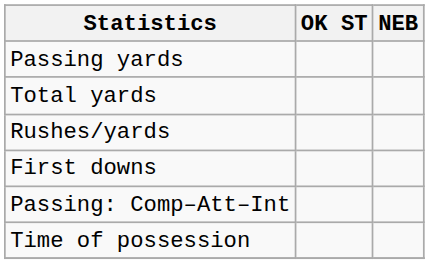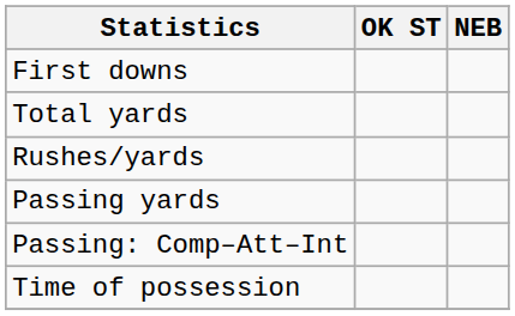rows swapped: First downs <-> Passing yards
